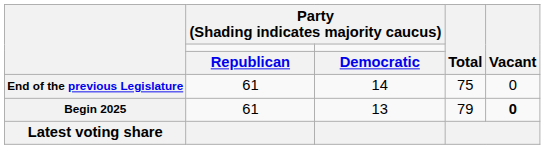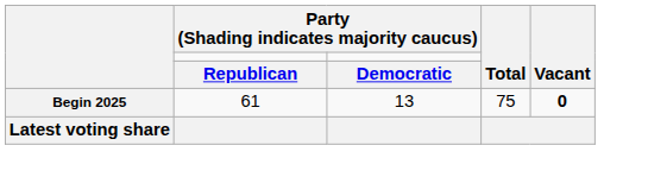- row: End of the previous Legislature | 61 | 14 | 75 | 0
Begin 2025 | Total: 79 -> 75
